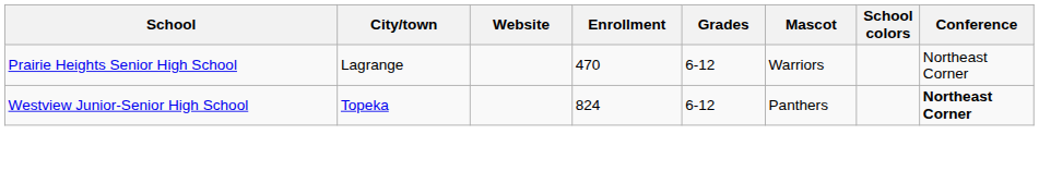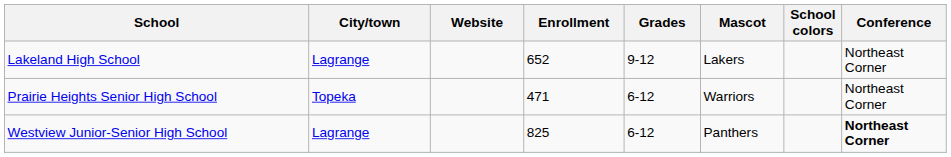+ row: Lakeland High School | Lagrange | 652 | 9-12 | Lakers | Northeast Corner
Prairie Heights Senior High School | City/town: Lagrange -> Topeka
Prairie Heights Senior High School | Enrollment: 470 -> 471
Westview Junior-Senior High School | City/town: Topeka -> Lagrange
Westview Junior-Senior High School | Enrollment: 824 -> 825
